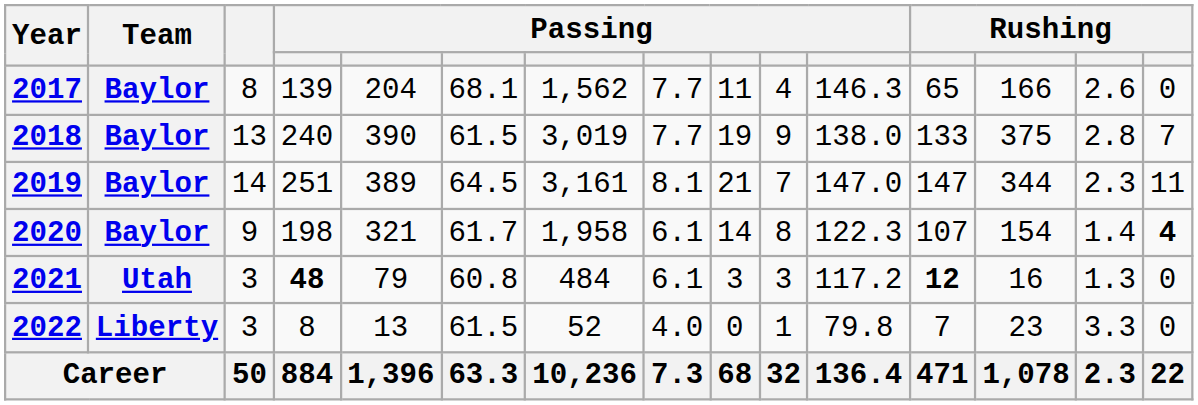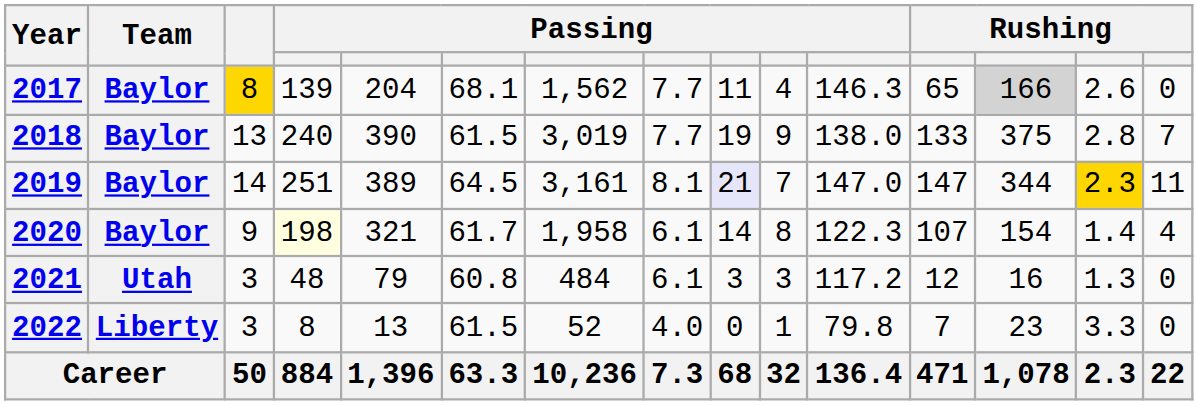2017 | column 3: no background -> gold background
2017 | column 13: no background -> lightgrey background
2019 | column 9: no background -> lavender background
2019 | column 14: no background -> gold background
2020 | column 4: no background -> lightyellow background
2020 | column 15: bold -> normal
2021 | column 4: bold -> normal
2021 | column 12: bold -> normal
